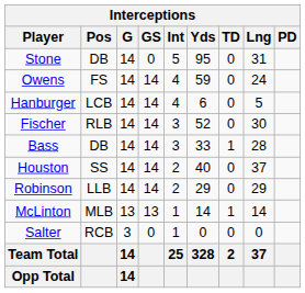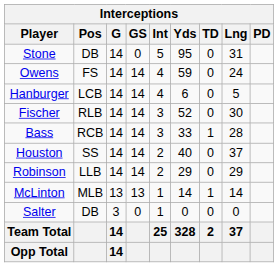Bass | Pos: DB -> RCB
Salter | Pos: RCB -> DB
